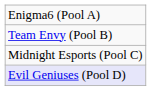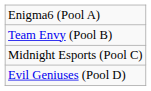row 4 | column 1: lavender background -> no background
